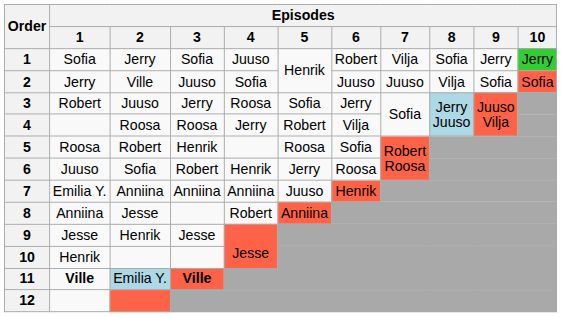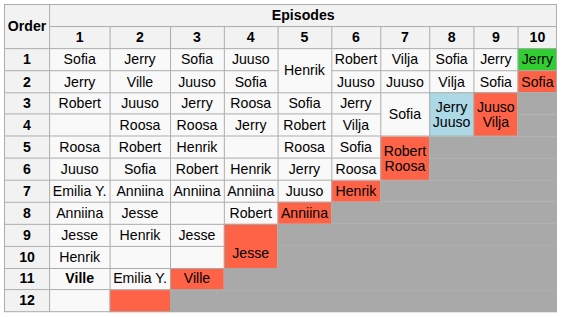11 | Episodes / 2: lightblue background -> no background
11 | Episodes / 3: bold -> normal
